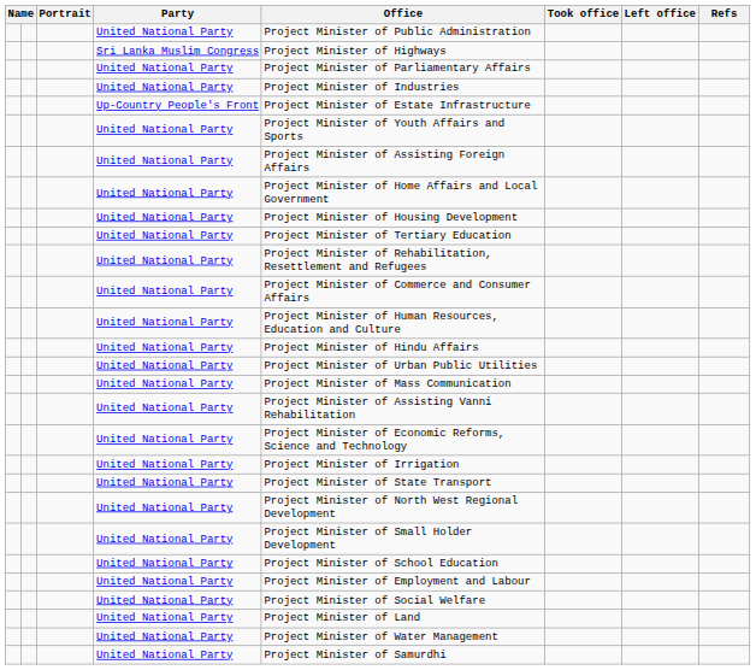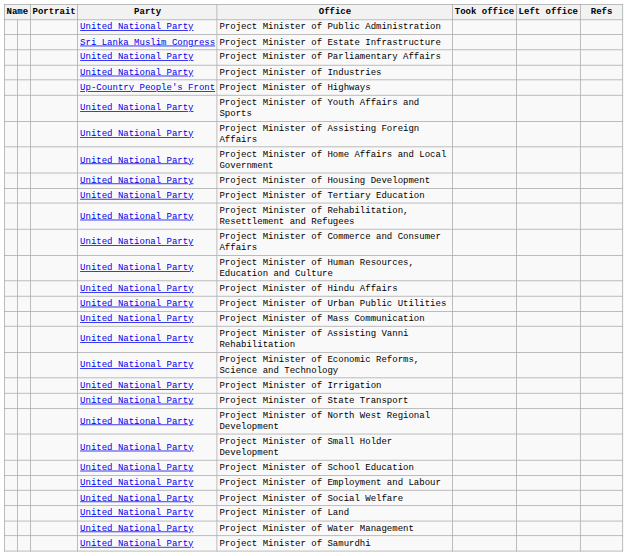Sri Lanka Muslim Congress | Office: Project Minister of Highways -> Project Minister of Estate Infrastructure
Up-Country People's Front | Office: Project Minister of Estate Infrastructure -> Project Minister of Highways
